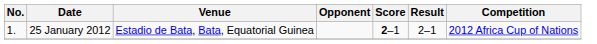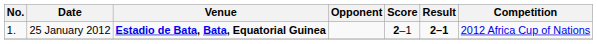25 January 2012 | Venue: normal -> bold
25 January 2012 | Result: normal -> bold
